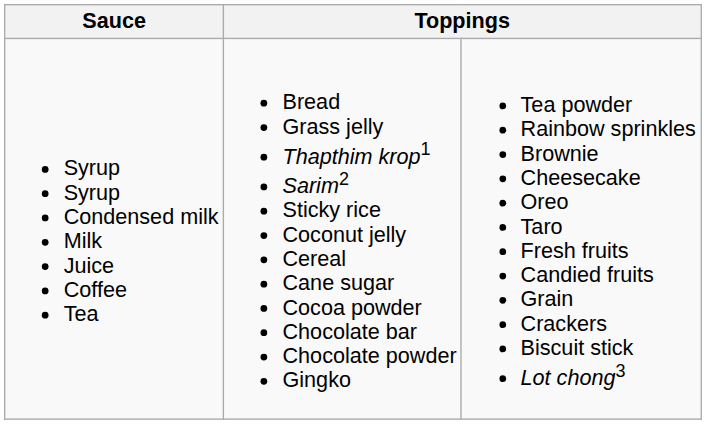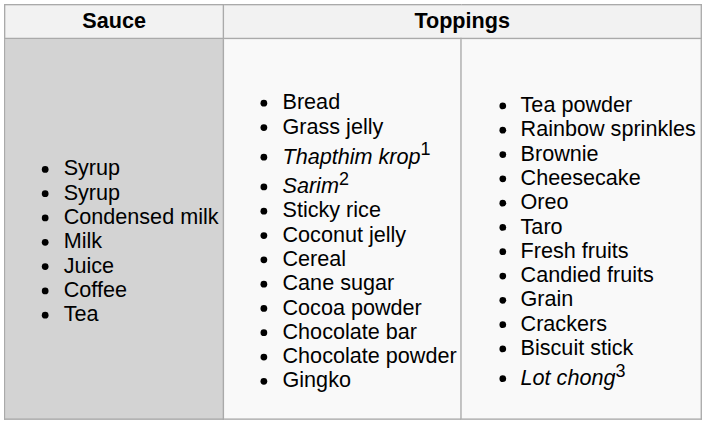Syrup Syrup Condensed milk Milk Juice Coffee Tea | Sauce: no background -> lightgrey background
